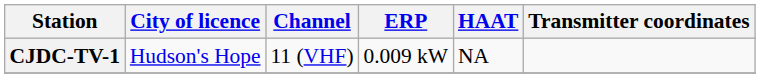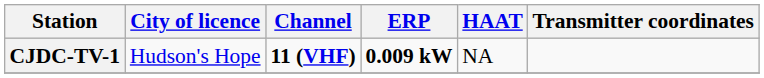CJDC-TV-1 | Channel: normal -> bold
CJDC-TV-1 | ERP: normal -> bold
